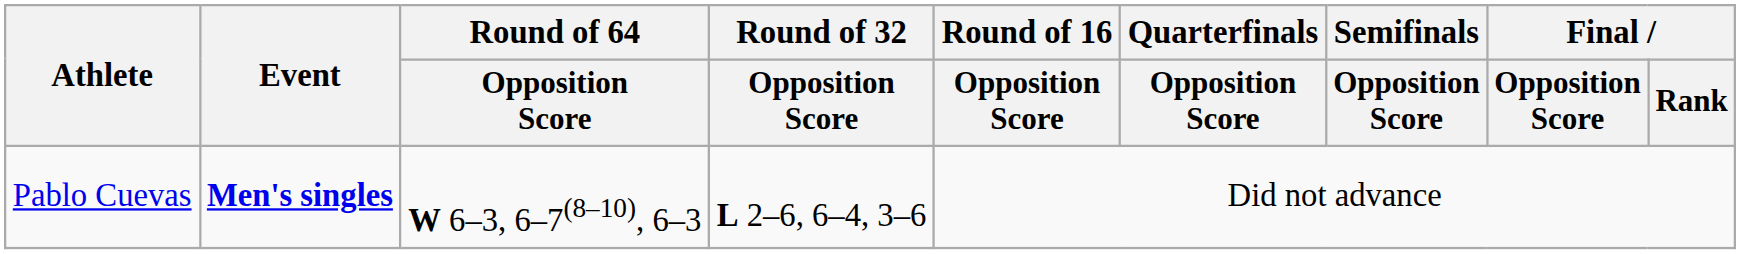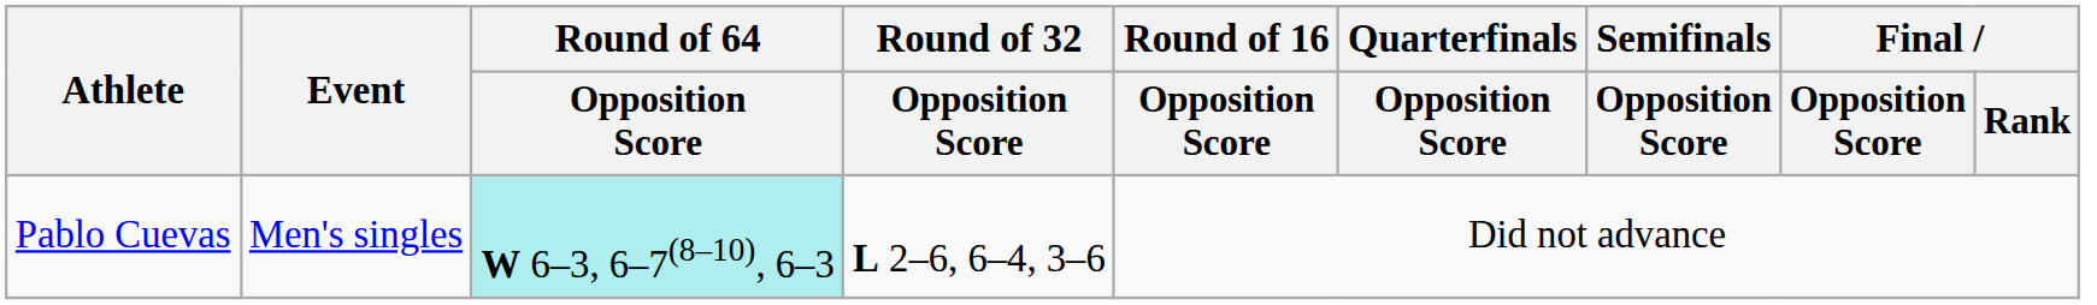Pablo Cuevas | Event: bold -> normal
Pablo Cuevas | Round of 64 / Opposition Score: no background -> paleturquoise background
